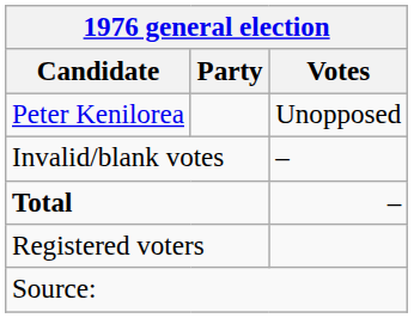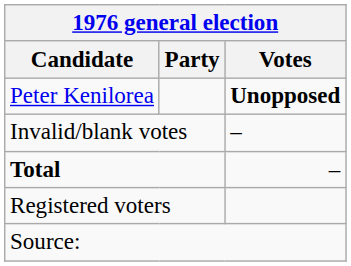Peter Kenilorea | Votes: normal -> bold
